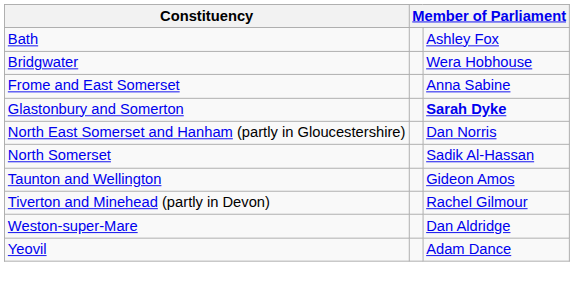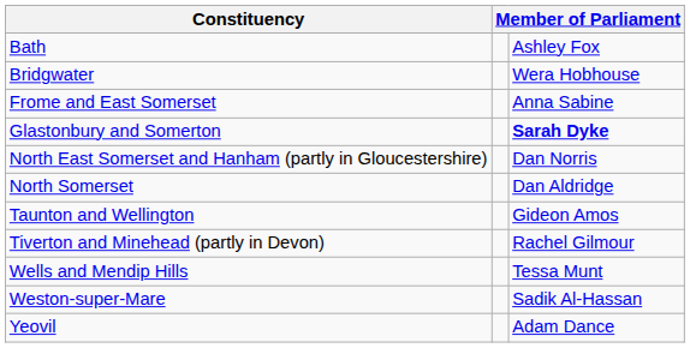North Somerset | column 3: Sadik Al-Hassan -> Dan Aldridge
+ row: Wells and Mendip Hills | Tessa Munt
Weston-super-Mare | column 3: Dan Aldridge -> Sadik Al-Hassan
